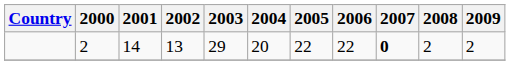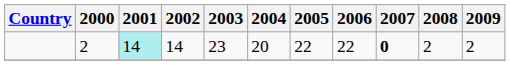row 2 | 2001: no background -> paleturquoise background
row 2 | 2002: 13 -> 14
row 2 | 2003: 29 -> 23
